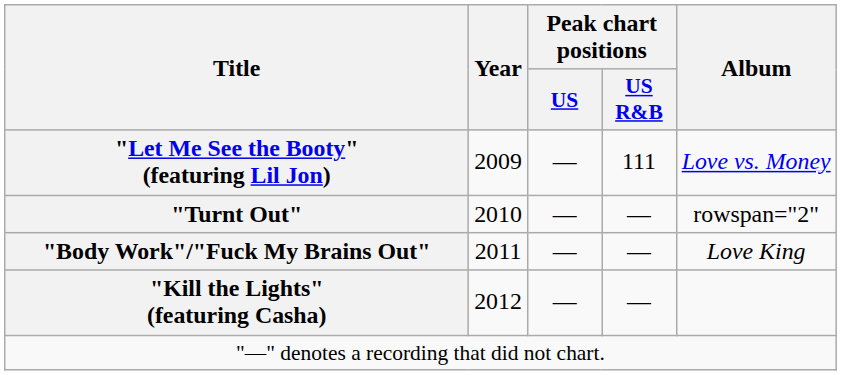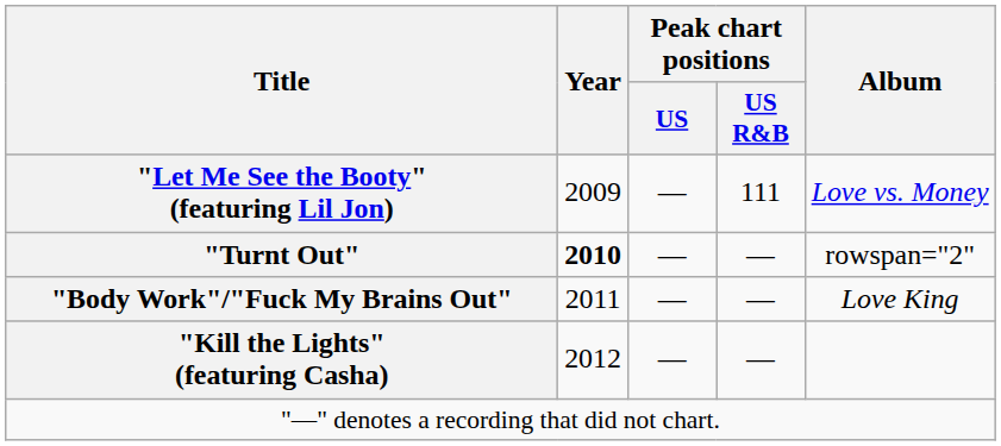"Turnt Out" | Year: normal -> bold
